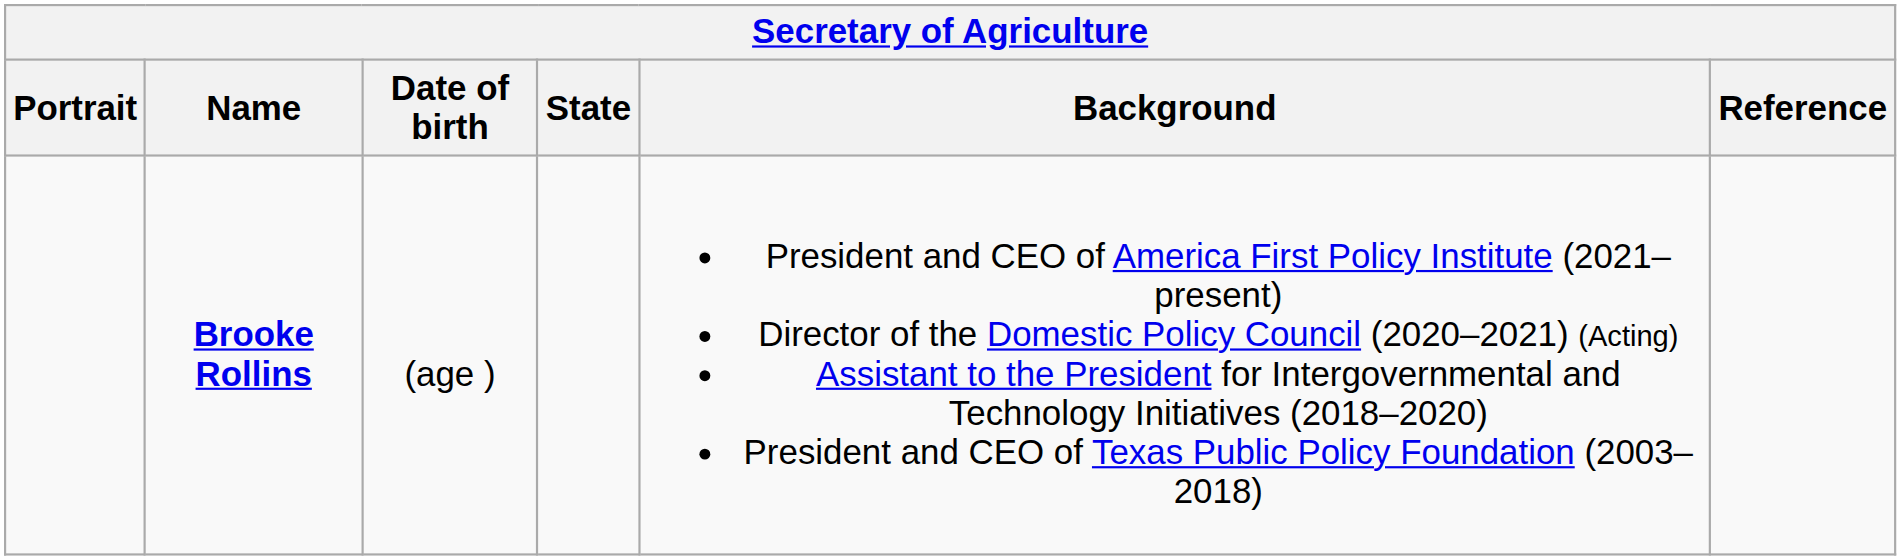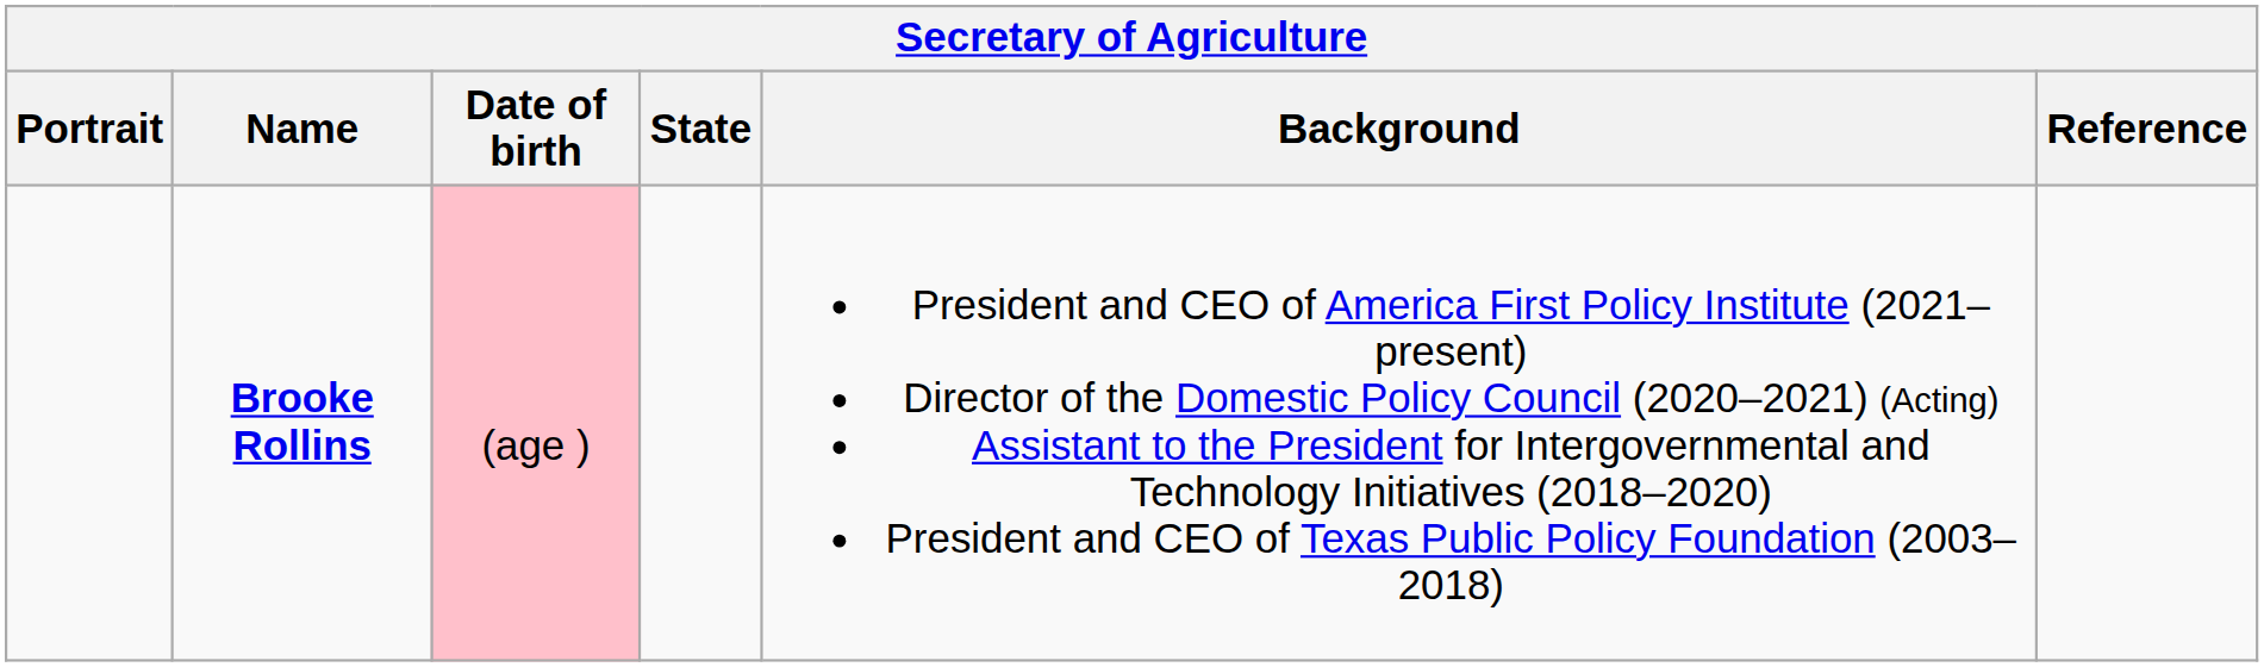Brooke Rollins | Date of birth: no background -> pink background
